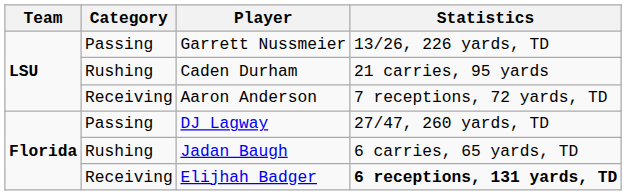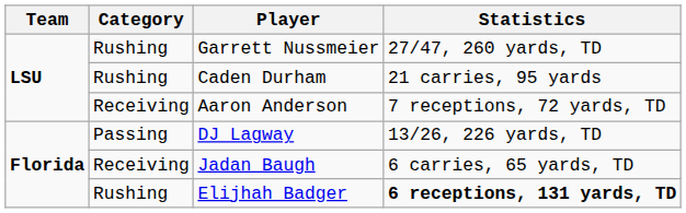Garrett Nussmeier | Category: Passing -> Rushing
Garrett Nussmeier | Statistics: 13/26, 226 yards, TD -> 27/47, 260 yards, TD
DJ Lagway | Statistics: 27/47, 260 yards, TD -> 13/26, 226 yards, TD
Jadan Baugh | Category: Rushing -> Receiving
Elijhah Badger | Category: Receiving -> Rushing
